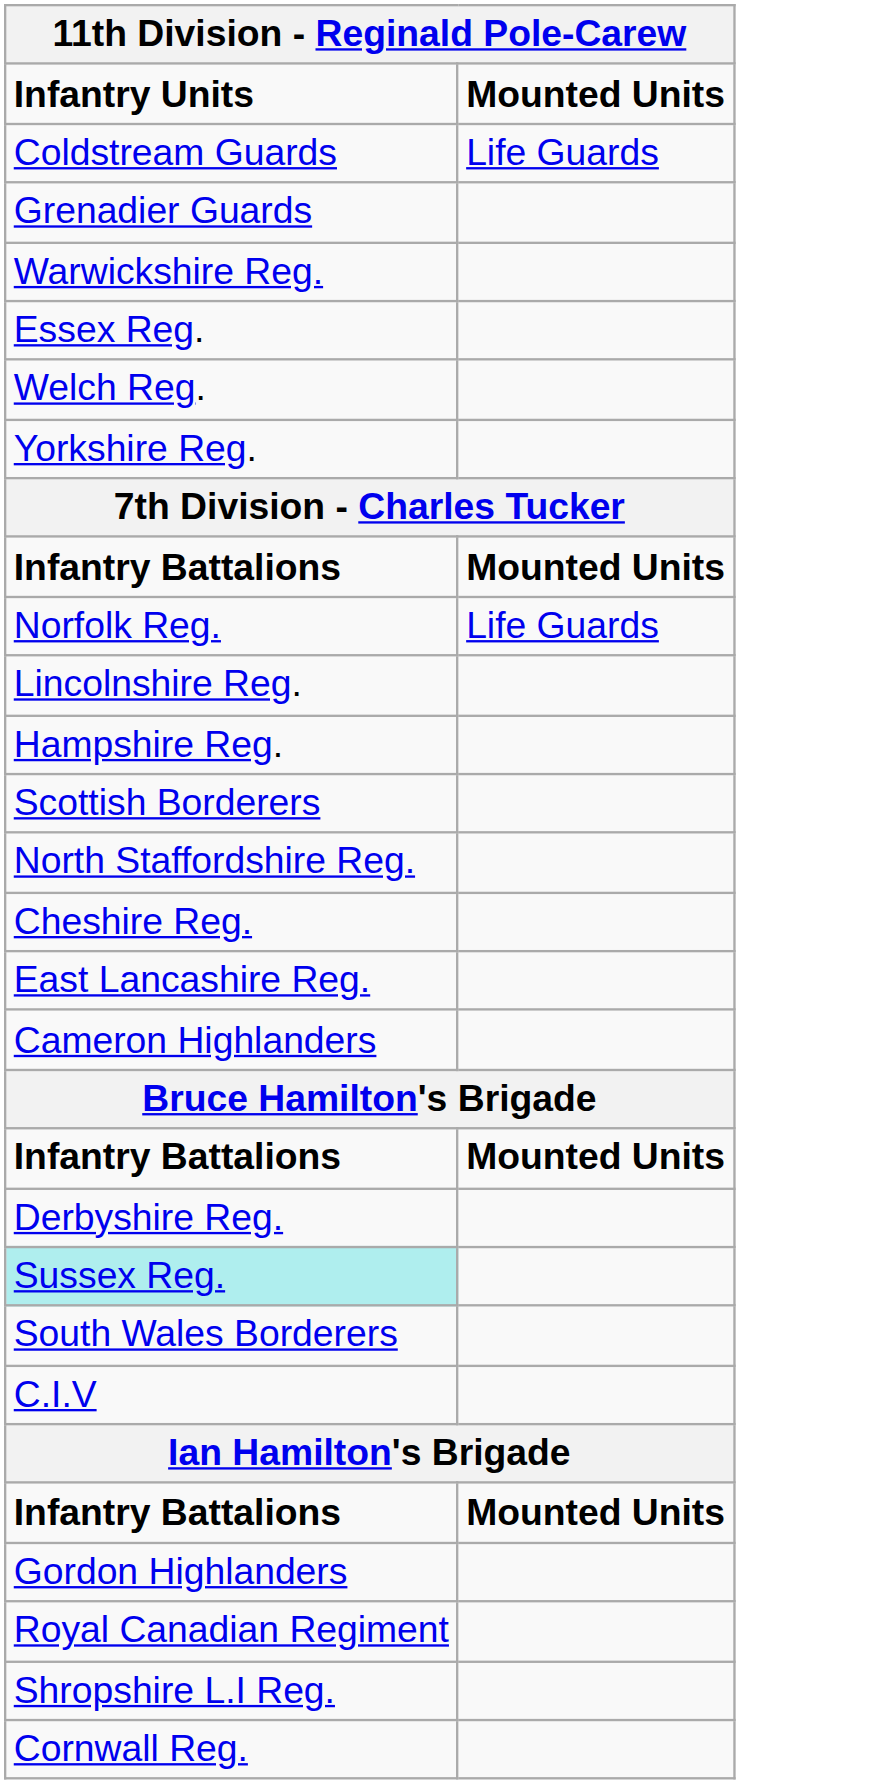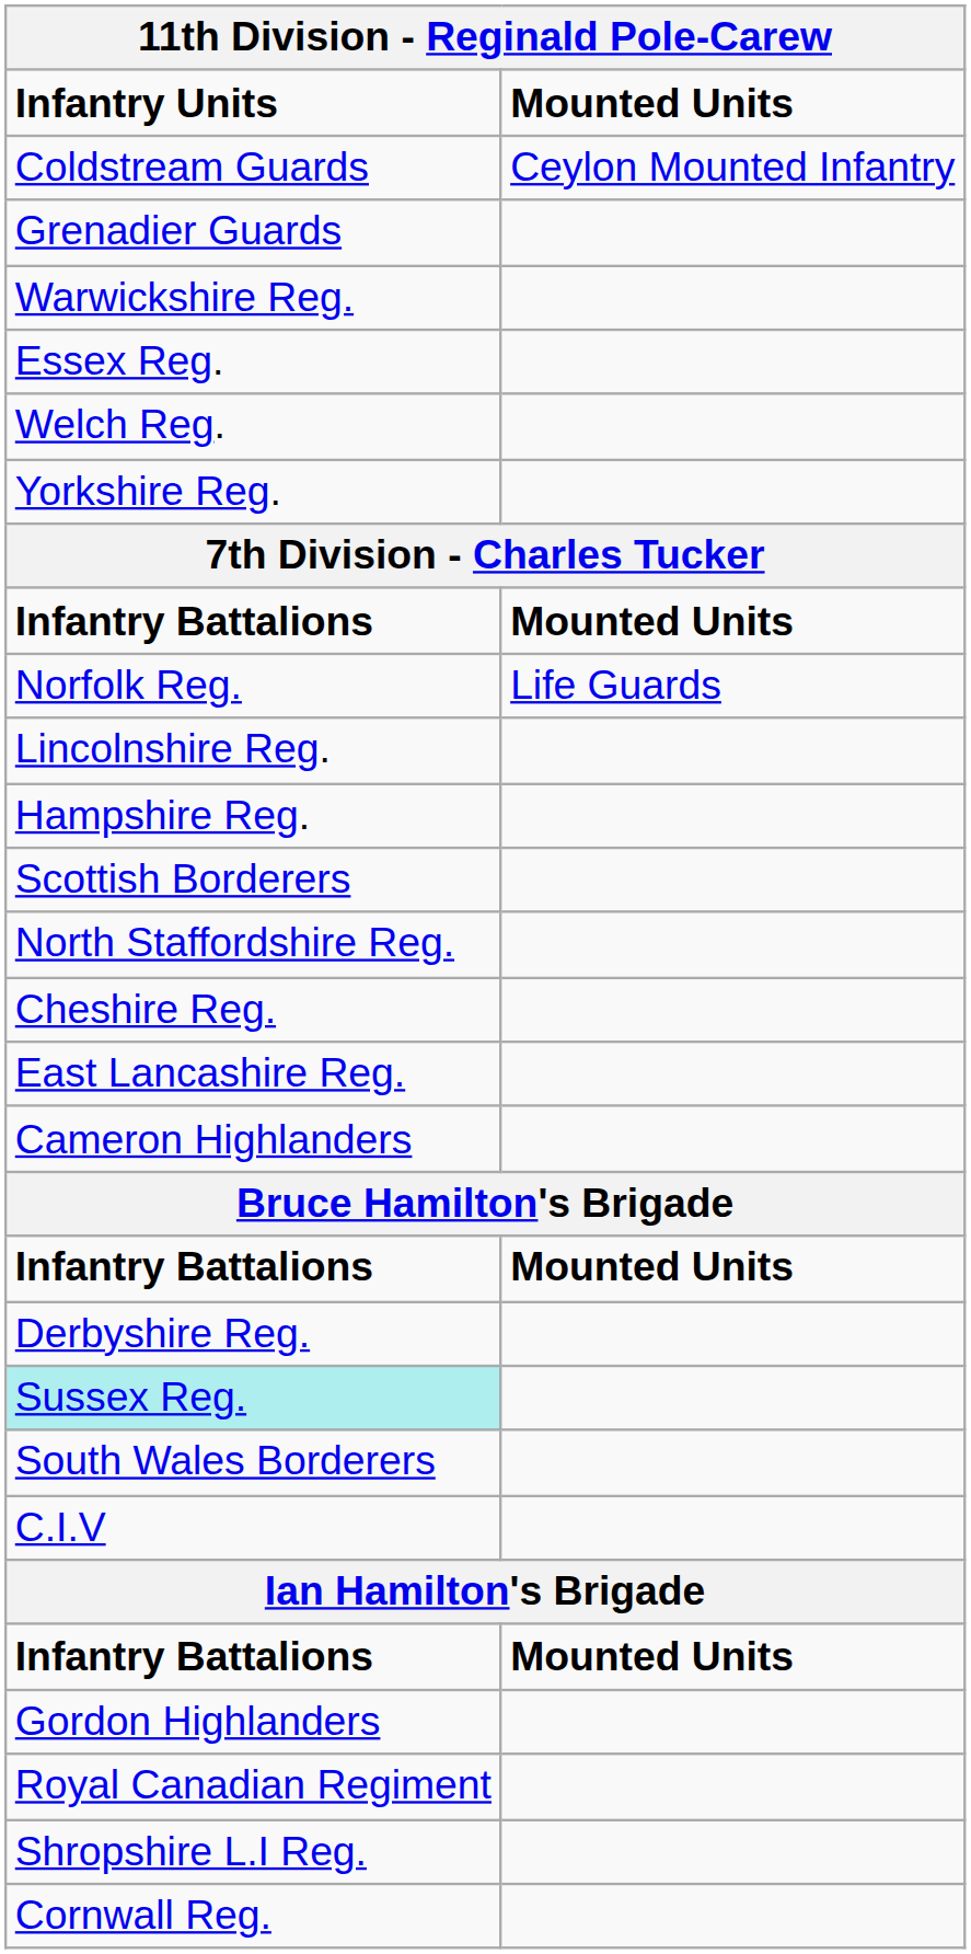row 3 | Mounted Units: Life Guards -> Ceylon Mounted Infantry
